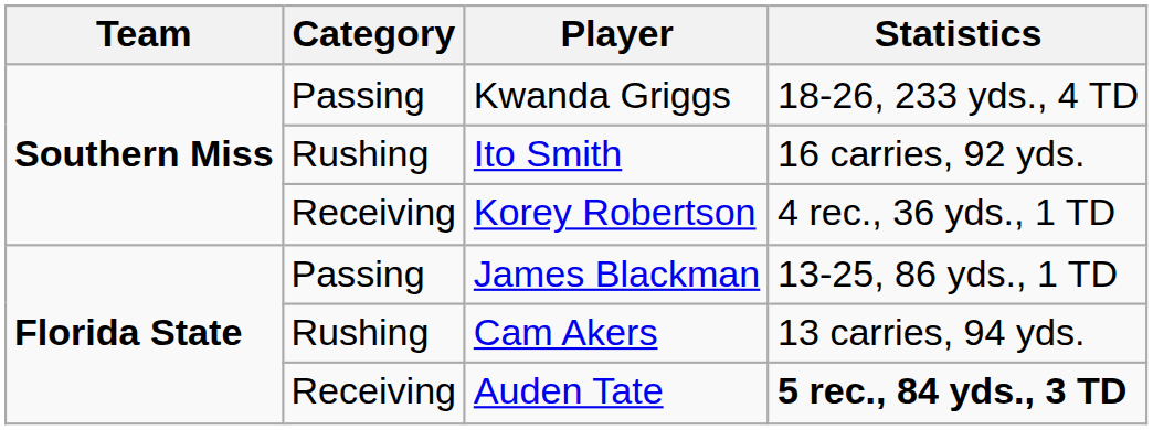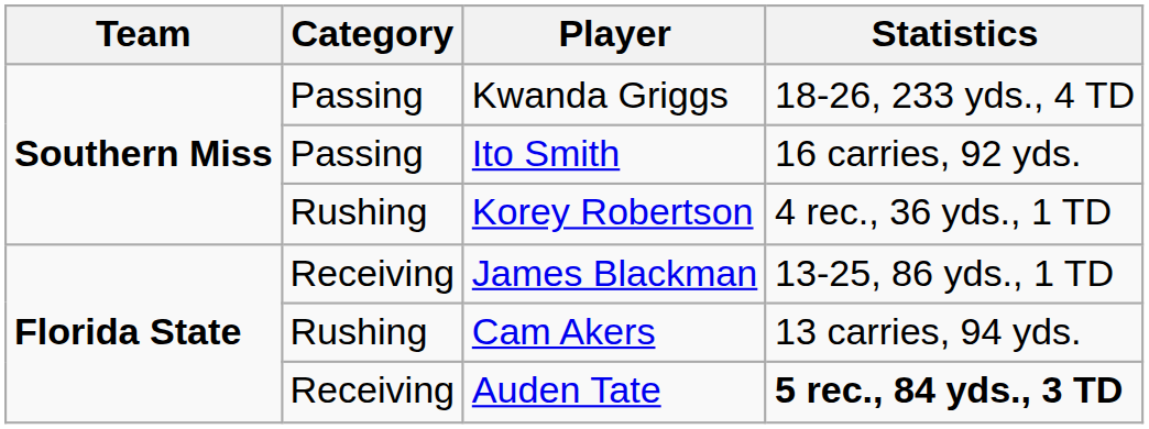Ito Smith | Category: Rushing -> Passing
Korey Robertson | Category: Receiving -> Rushing
James Blackman | Category: Passing -> Receiving
